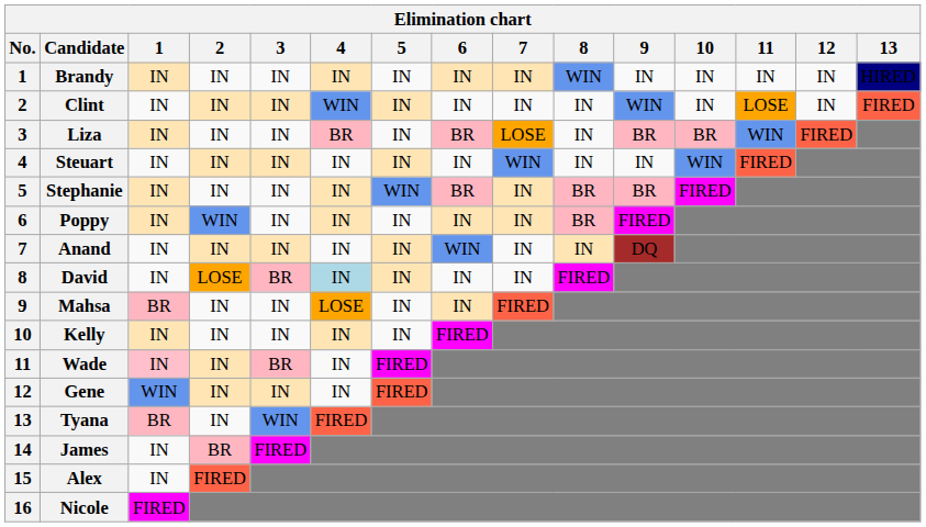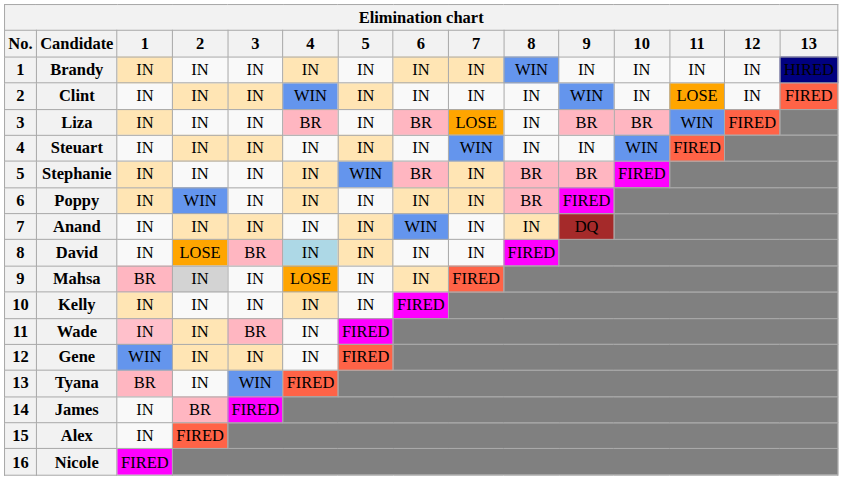Mahsa | 2: no background -> lightgrey background
